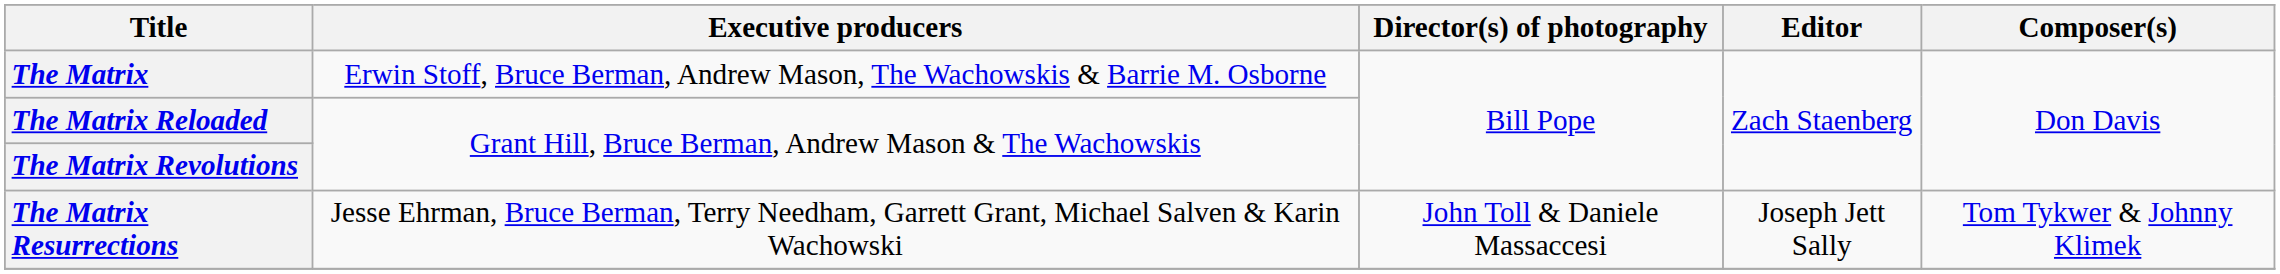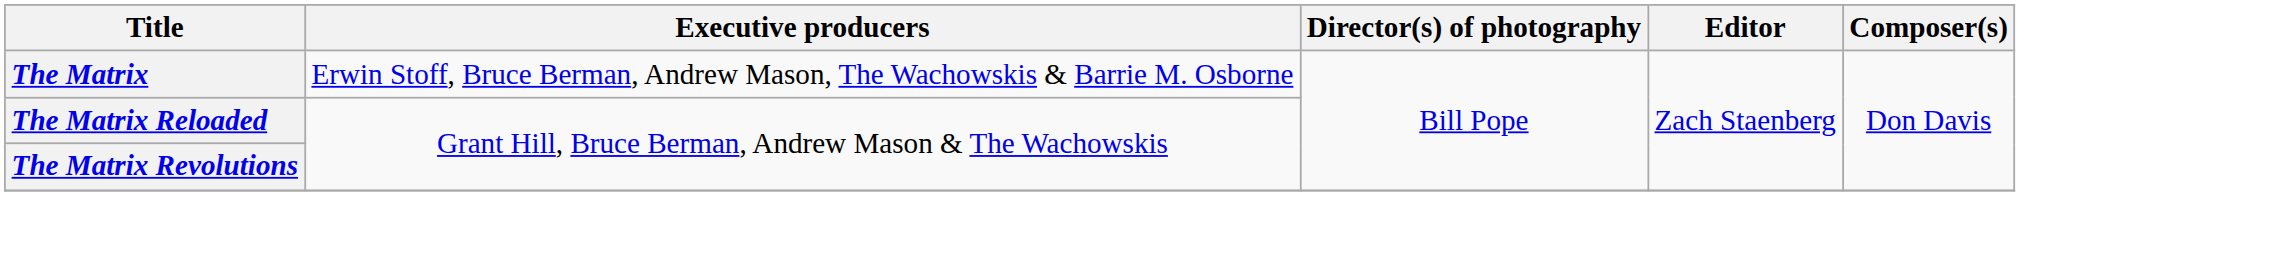- row: The Matrix Resurrections | Jesse Ehrman, Bruce Berman, Terry Needham, Garrett Grant, Michael Salven & Karin Wachowski | John Toll & Daniele Massaccesi | Joseph Jett Sally | Tom Tykwer & Johnny Klimek
